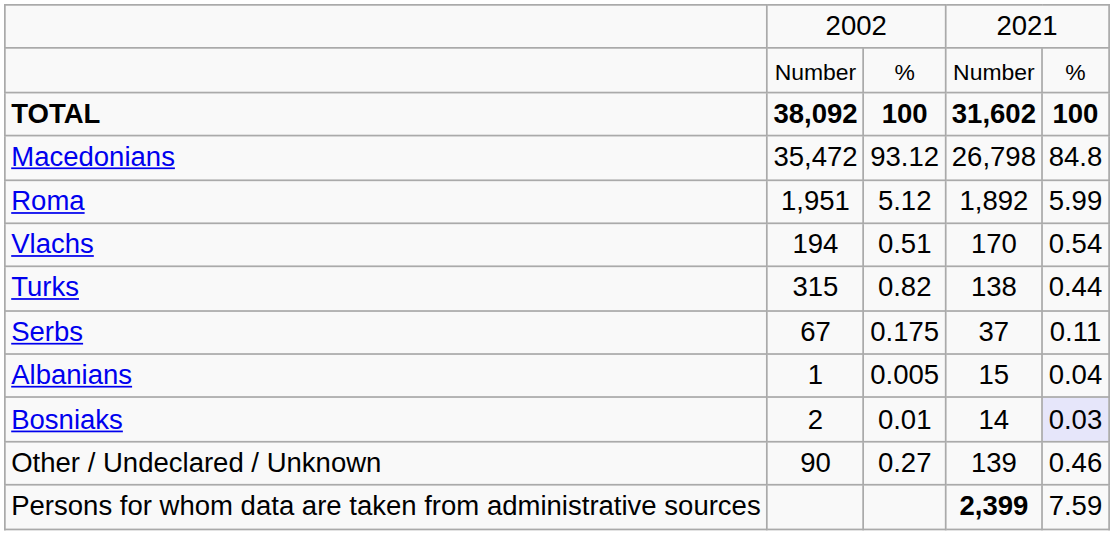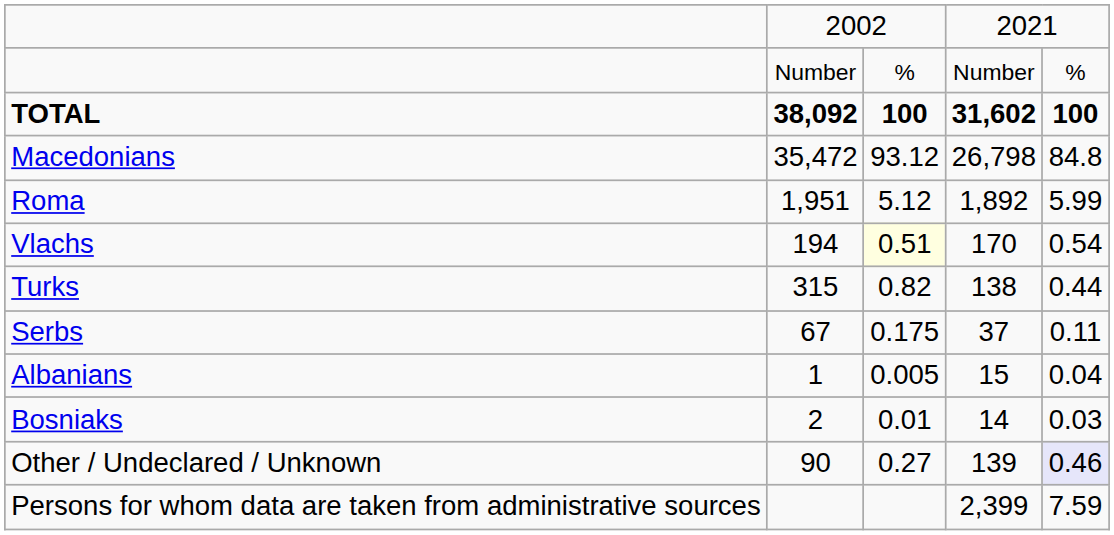Vlachs | column 3: no background -> lightyellow background
Bosniaks | column 5: lavender background -> no background
Other / Undeclared / Unknown | column 5: no background -> lavender background
Persons for whom data are taken from administrative sources | column 4: bold -> normal
